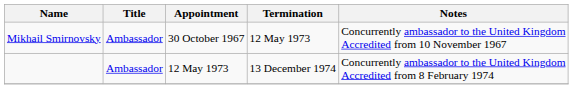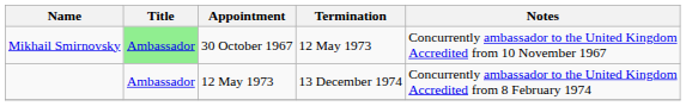Mikhail Smirnovsky | Title: no background -> lightgreen background
